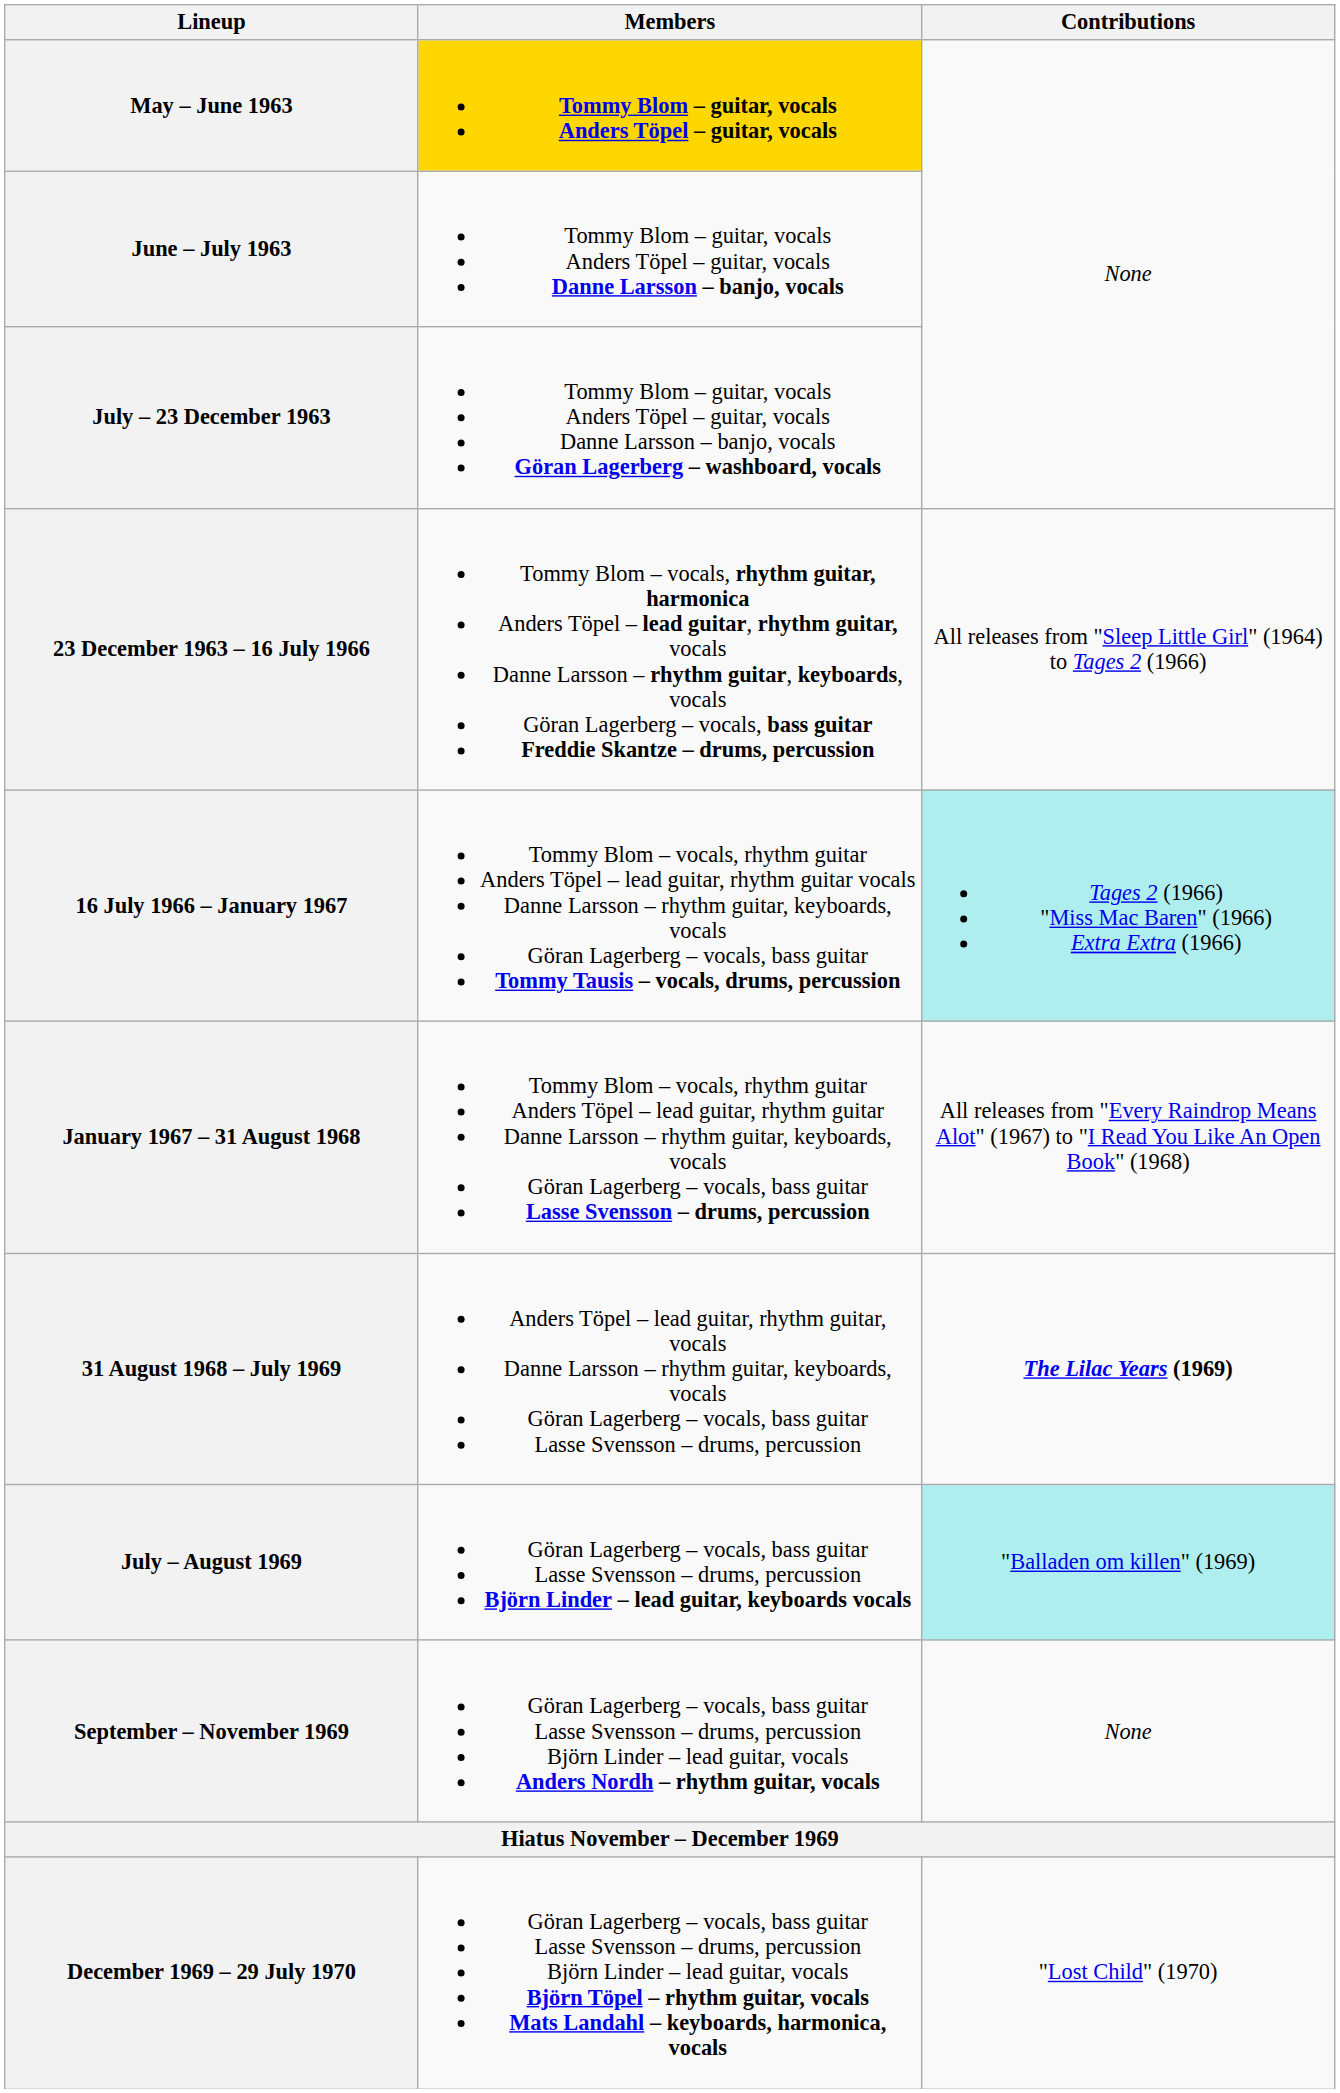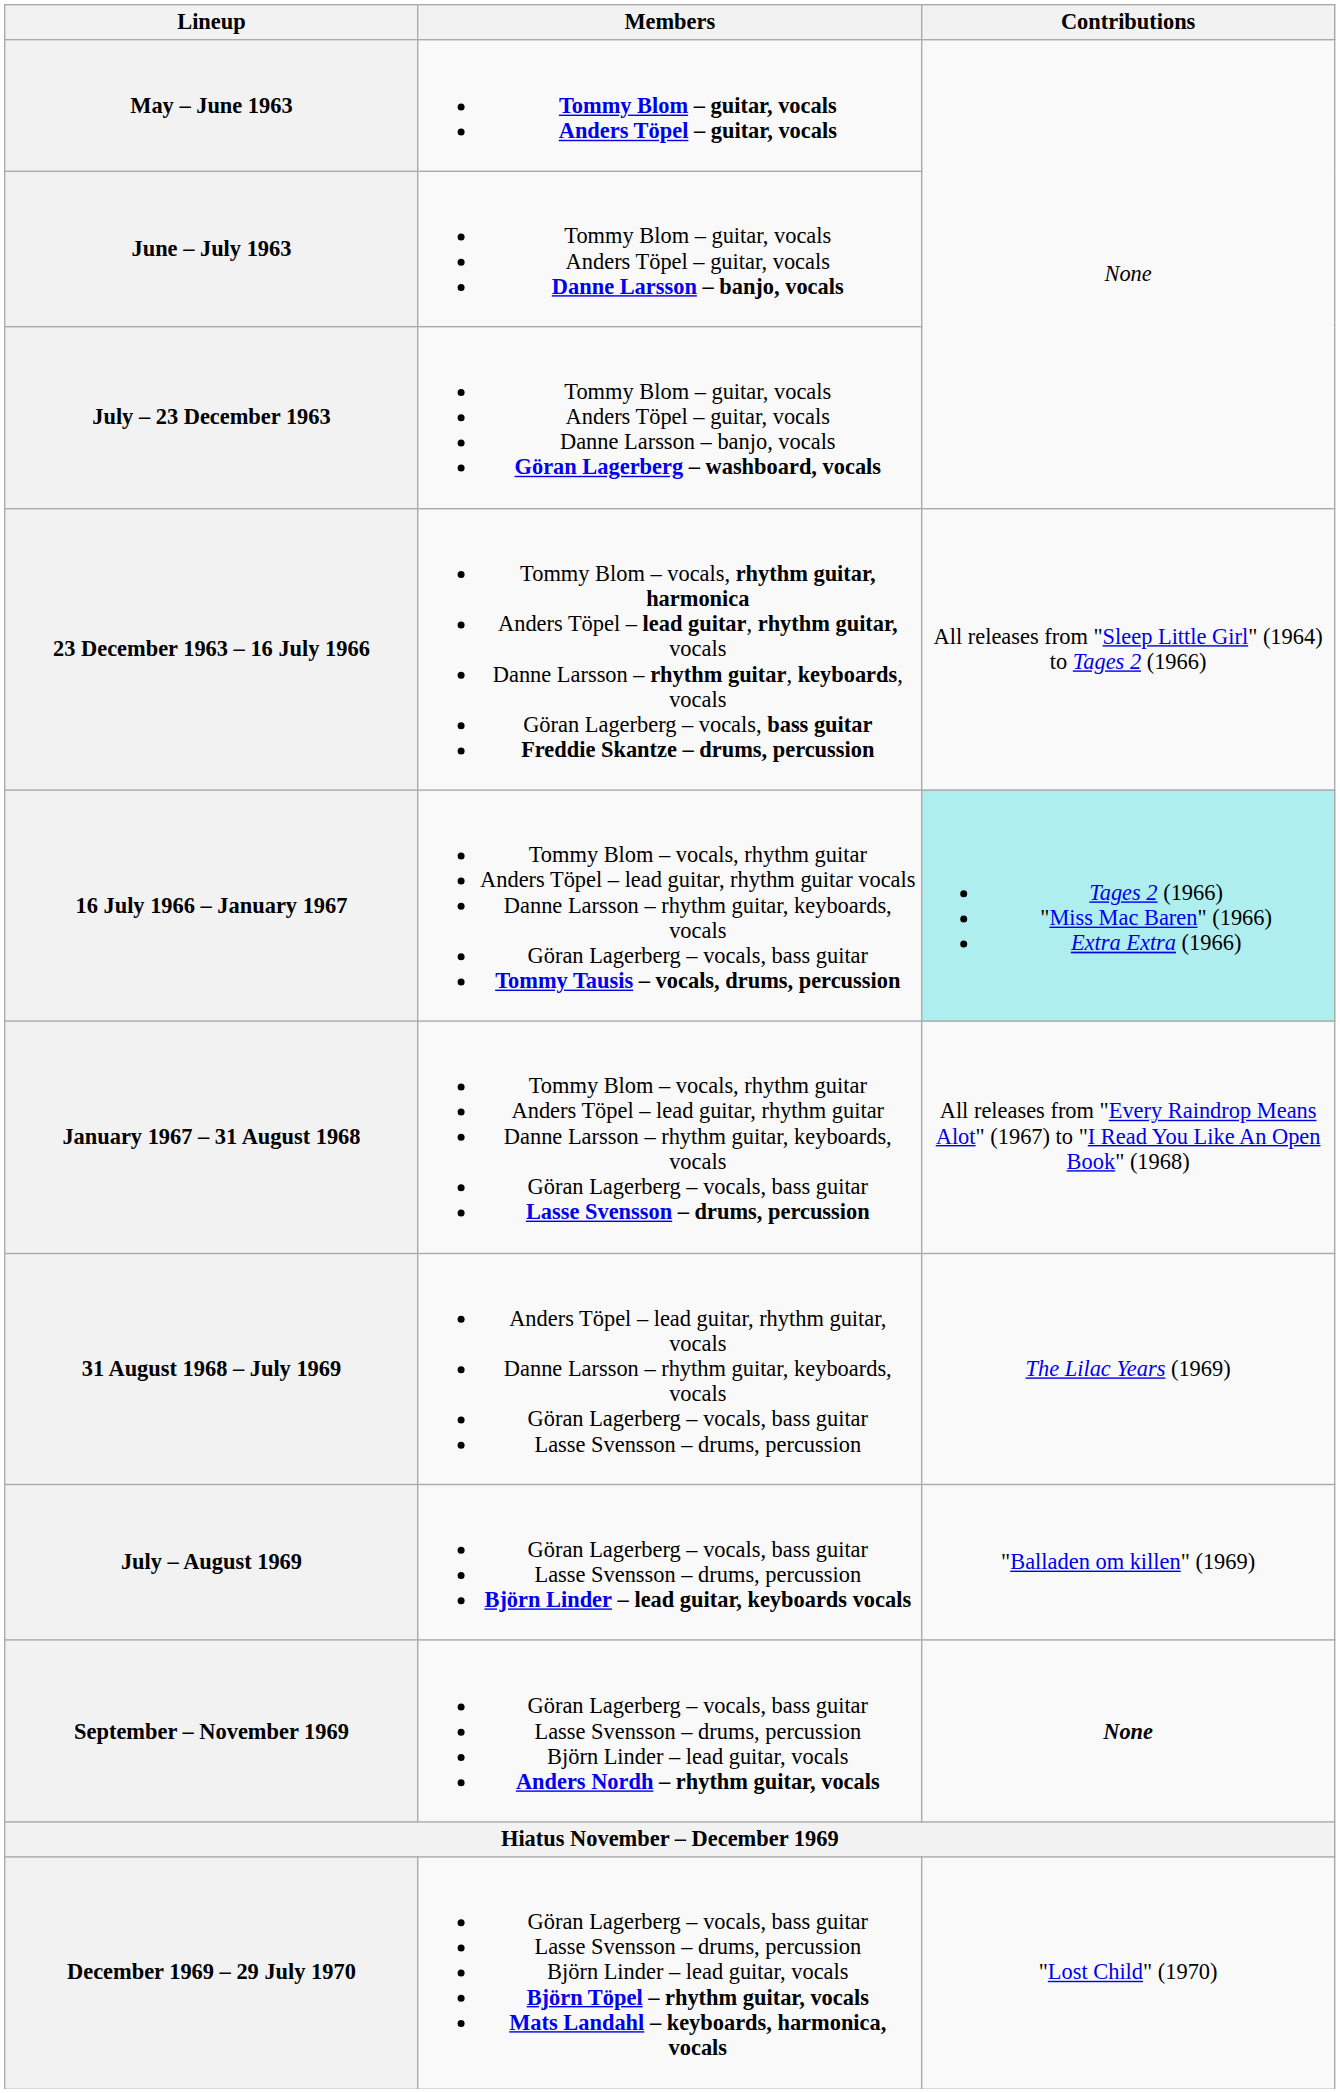May – June 1963 | Members: gold background -> no background
31 August 1968 – July 1969 | Contributions: bold -> normal
July – August 1969 | Contributions: paleturquoise background -> no background
September – November 1969 | Contributions: normal -> bold
